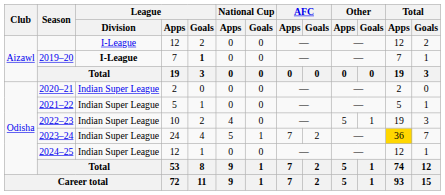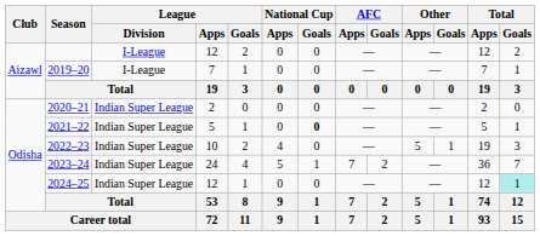2019–20 | League / Division: bold -> normal
2019–20 | League / Goals: bold -> normal
2021–22 | National Cup / Goals: normal -> bold
2023–24 | Total / Apps: gold background -> no background
2024–25 | Total / Goals: no background -> paleturquoise background
